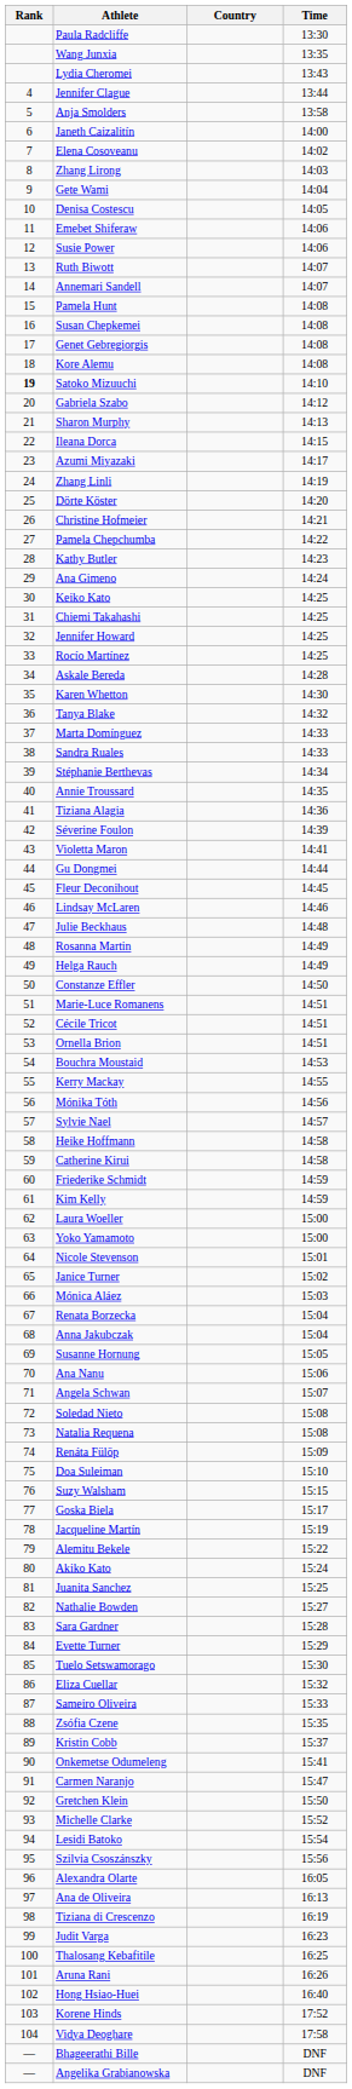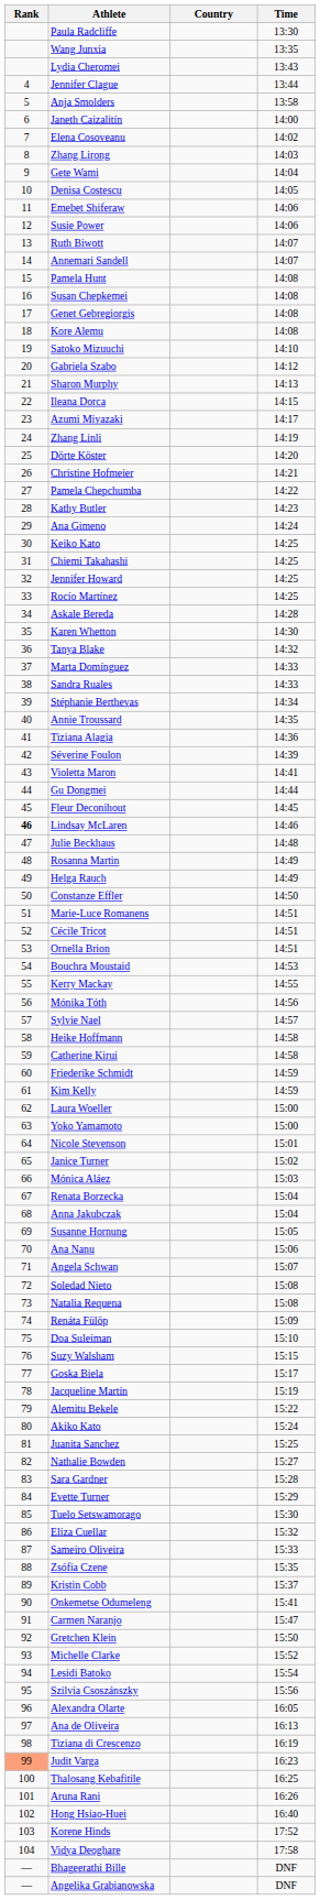Satoko Mizuuchi | Rank: bold -> normal
Lindsay McLaren | Rank: normal -> bold
Judit Varga | Rank: no background -> lightsalmon background
